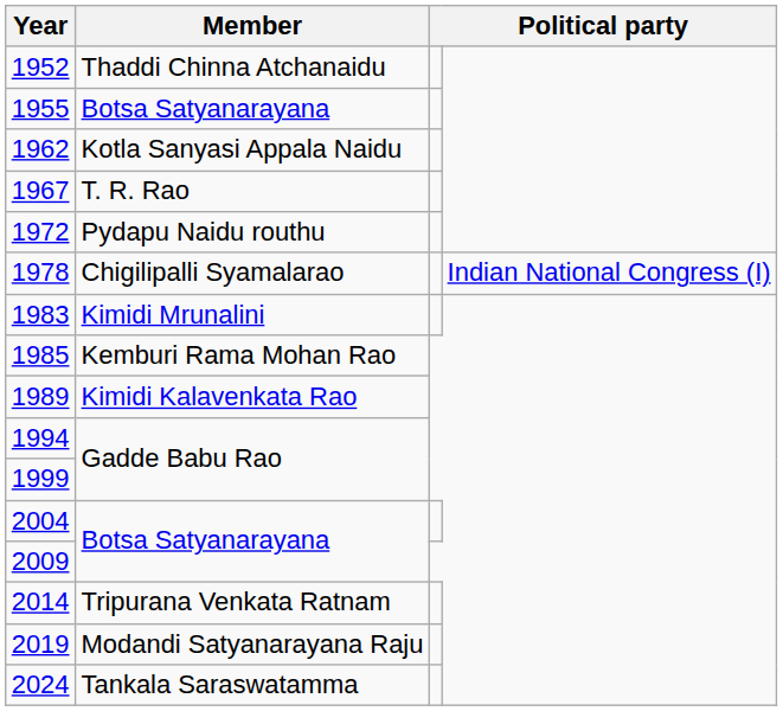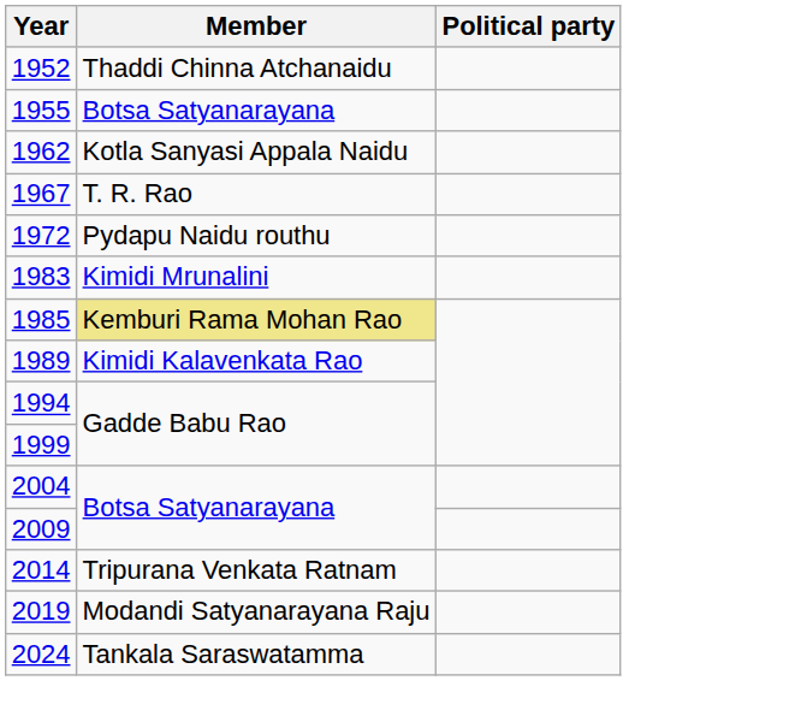- row: 1978 | Chigilipalli Syamalarao | Indian National Congress (I)
1985 | Member: no background -> khaki background
